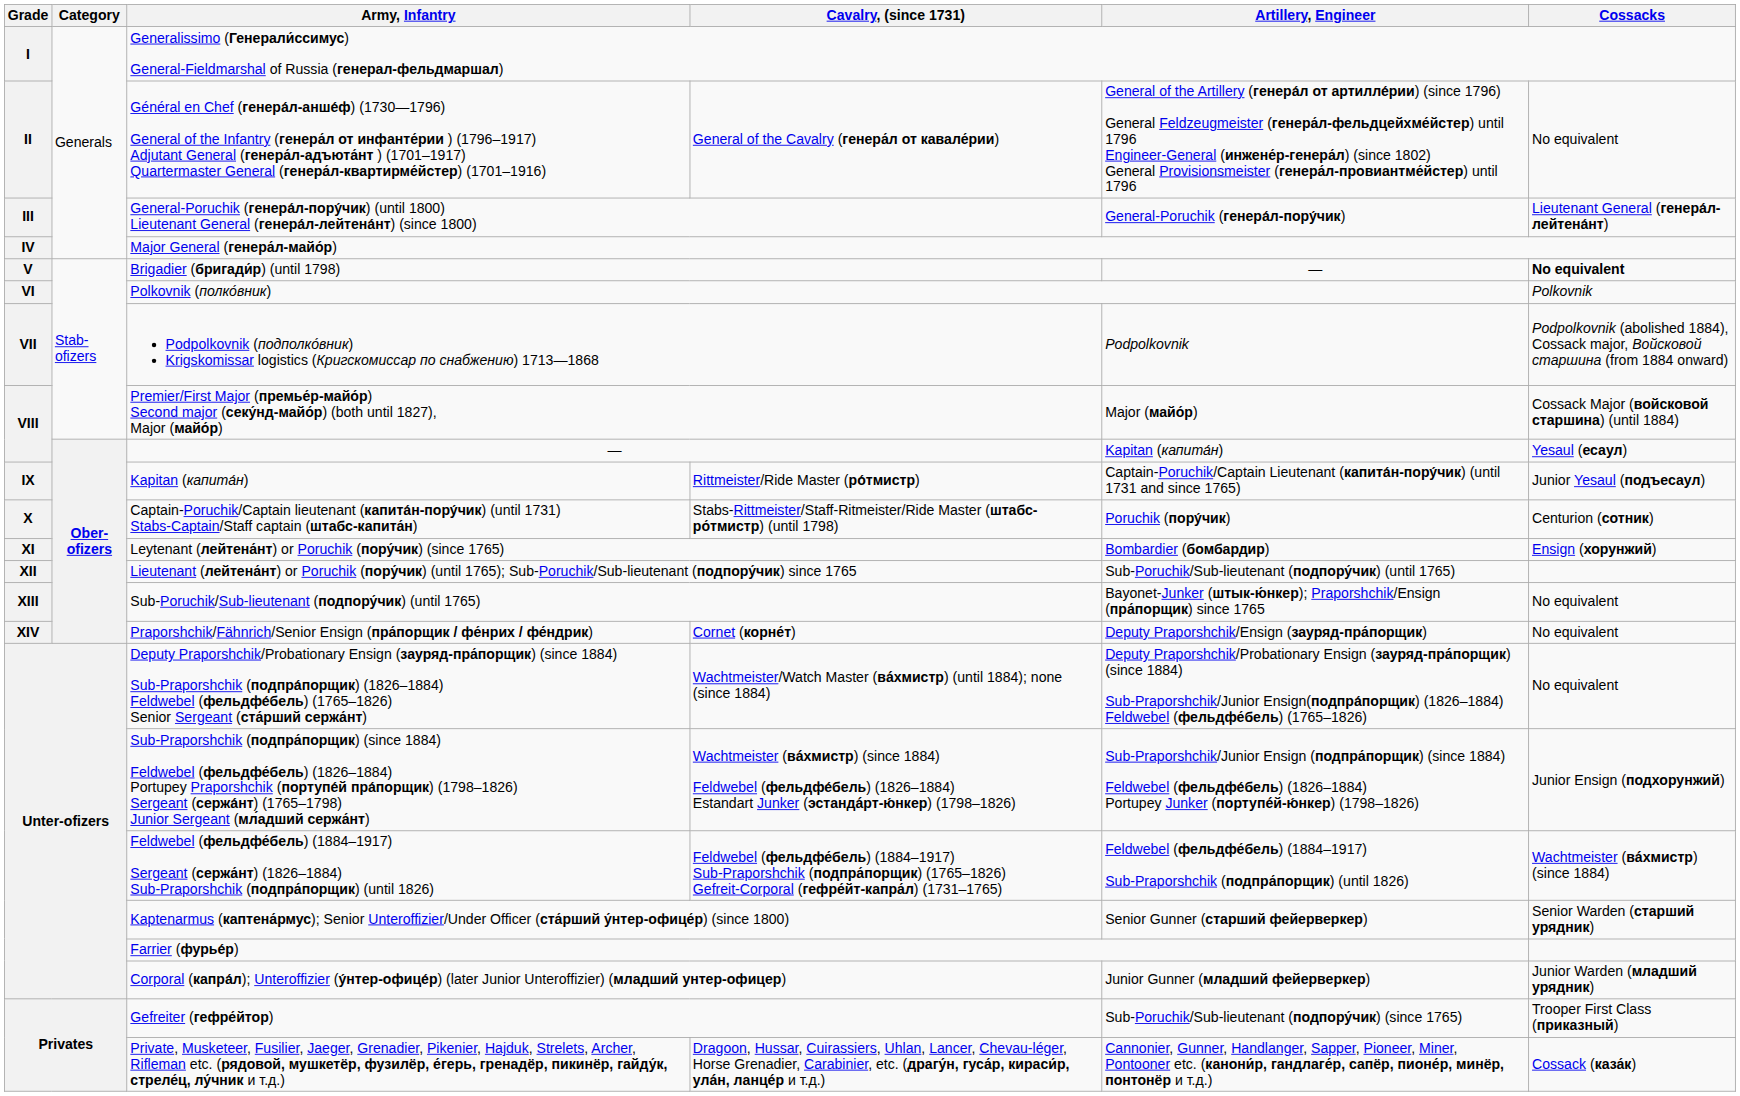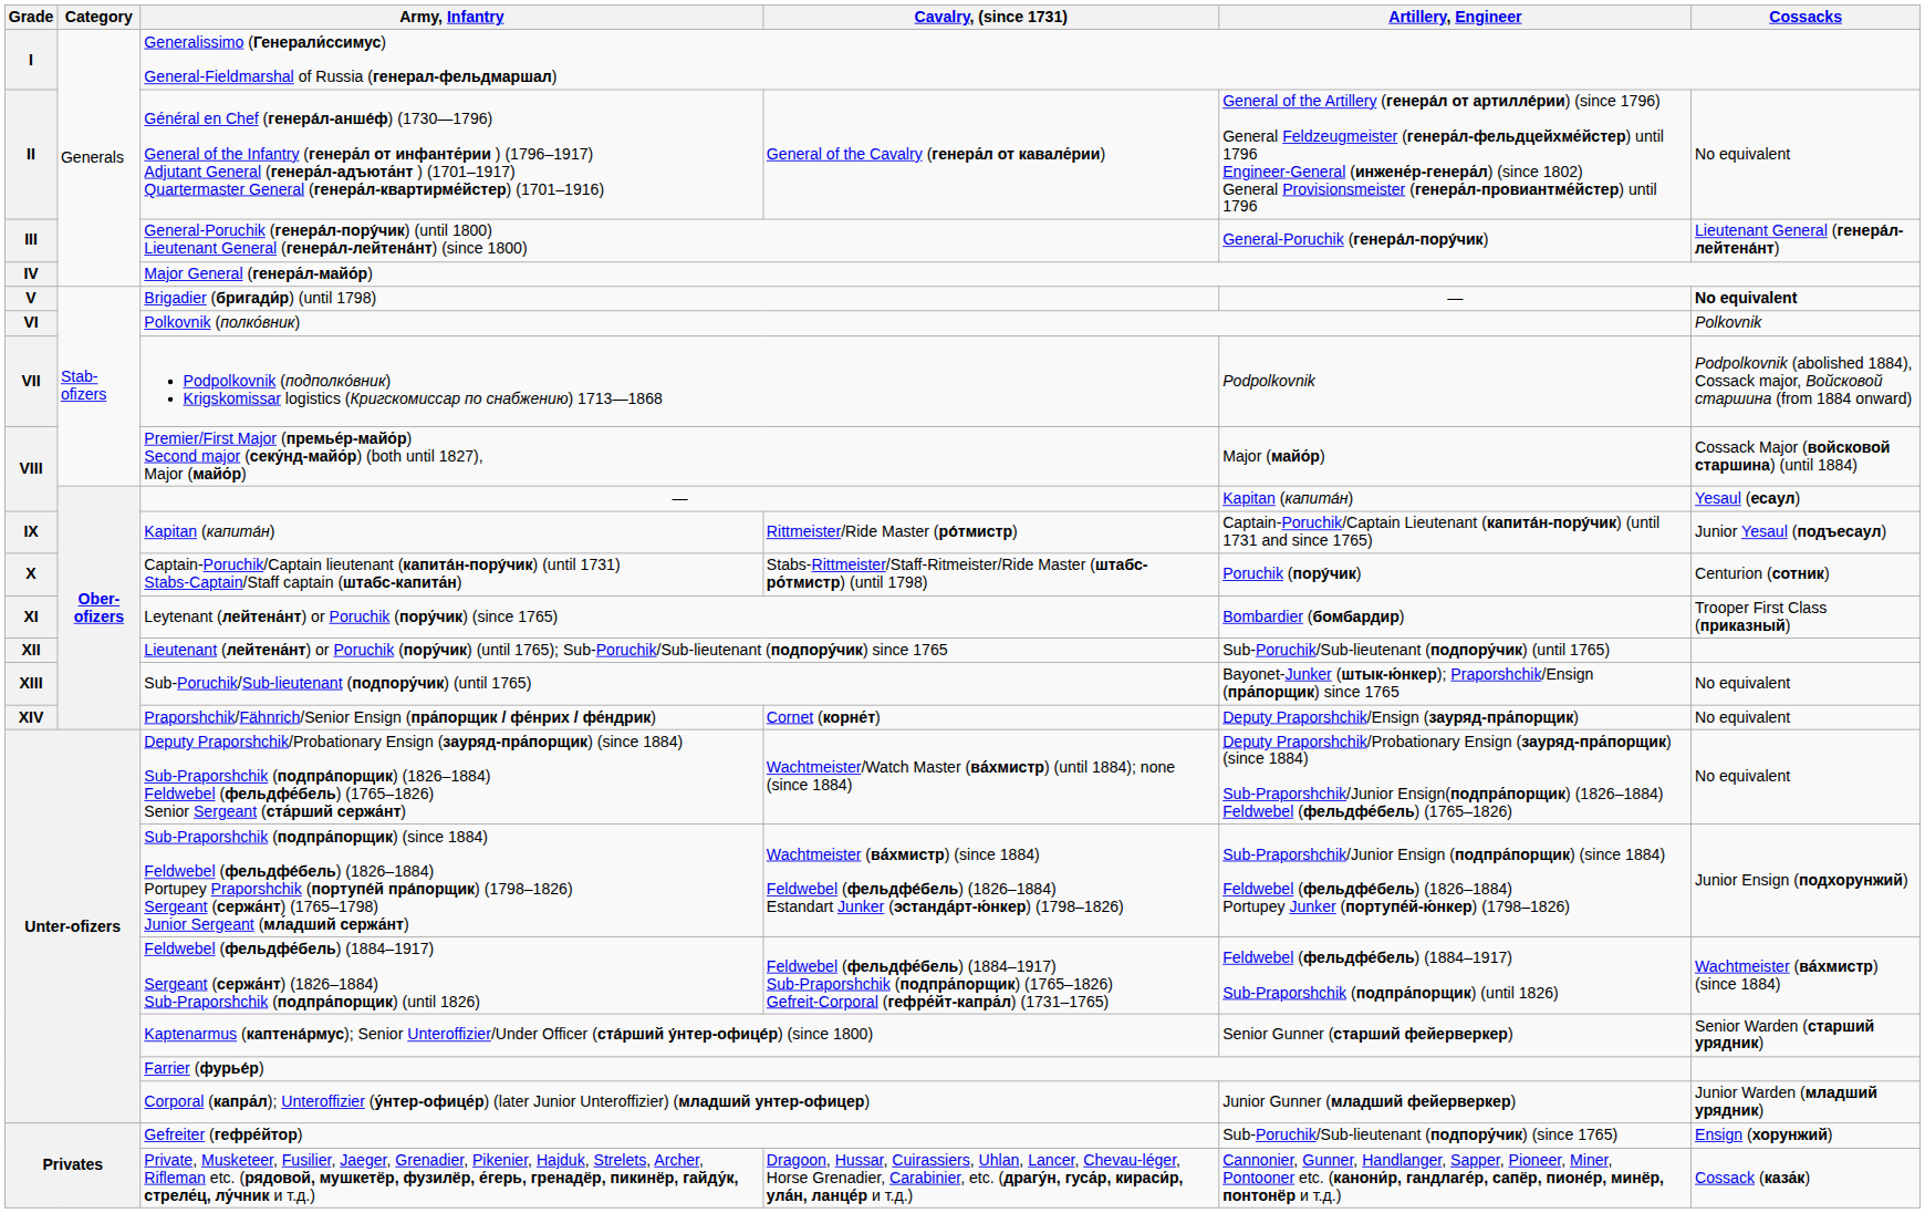Leytenant (лейтена́нт) or Poruchik (пору́чик) (since 1765) | Cossacks: Ensign (хорунжий) -> Trooper First Class (приказный)
Gefreiter (гефре́йтор) | Cossacks: Trooper First Class (приказный) -> Ensign (хорунжий)
